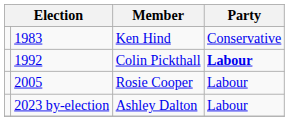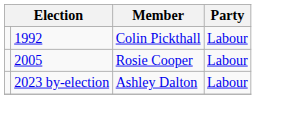- row: 1983 | Ken Hind | Conservative
Colin Pickthall | Party: bold -> normal
